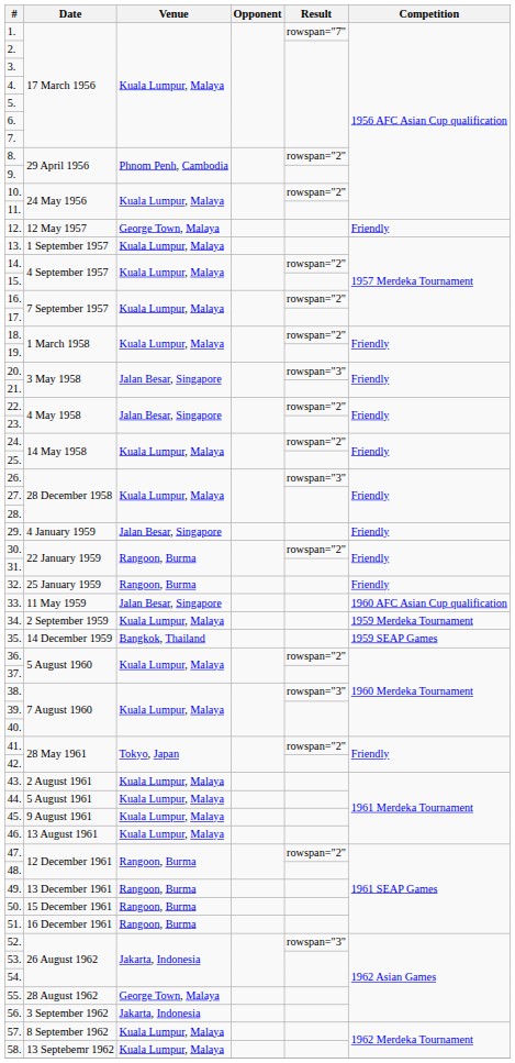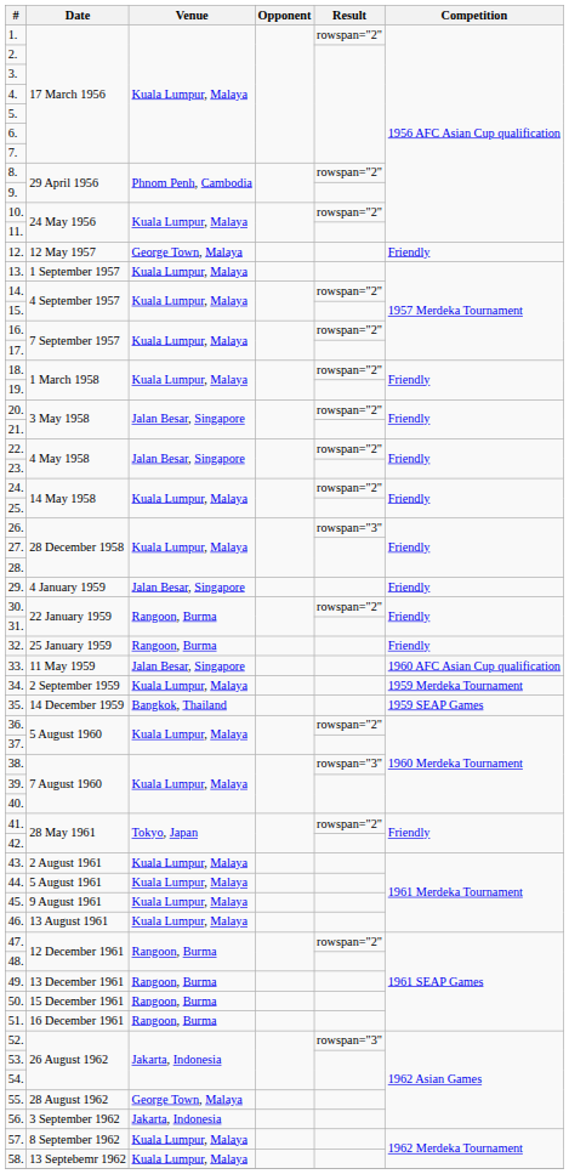1. | Result: rowspan="7" -> rowspan="2"
20. | Result: rowspan="3" -> rowspan="2"
